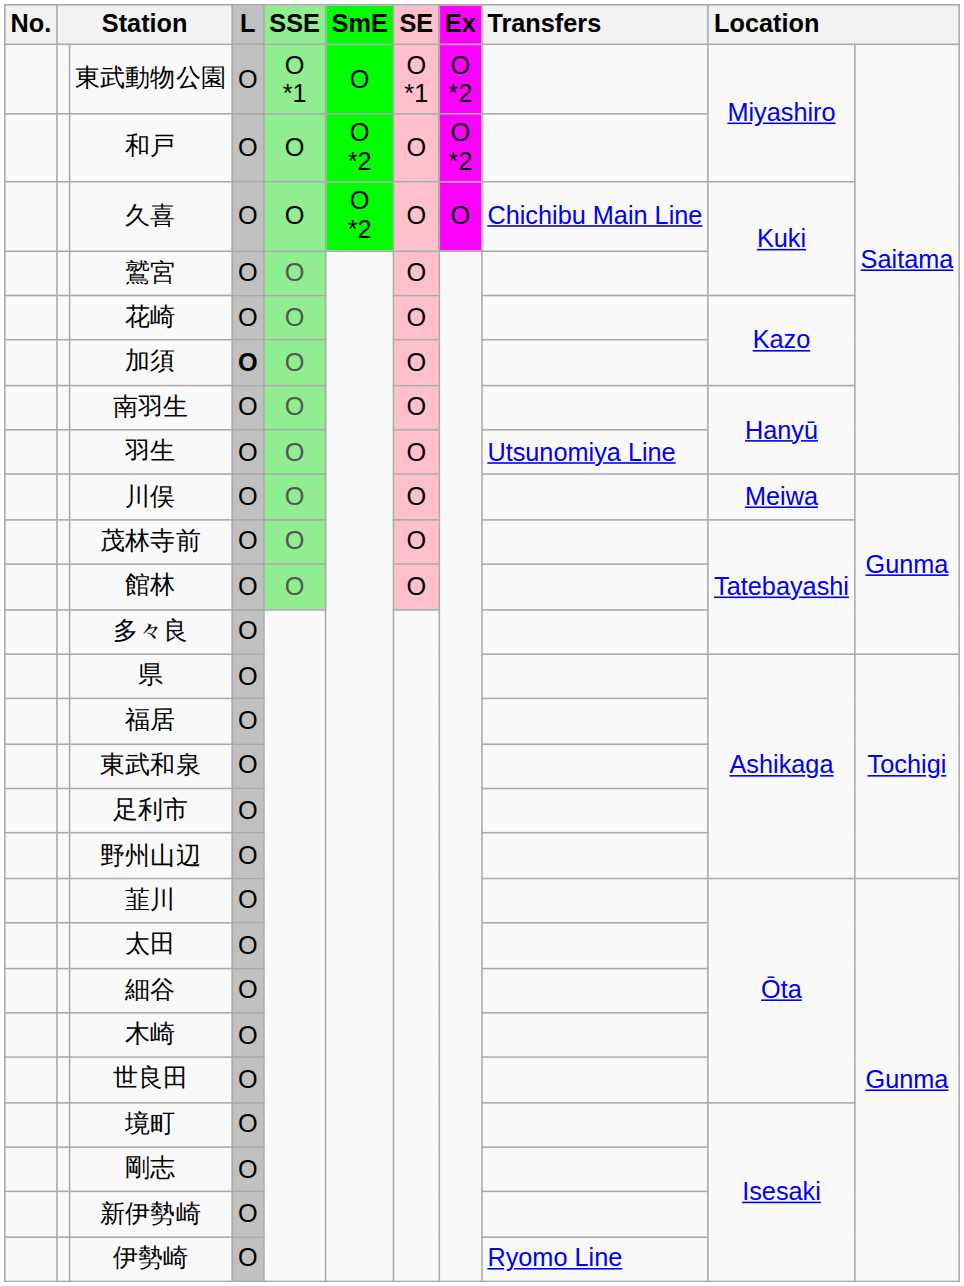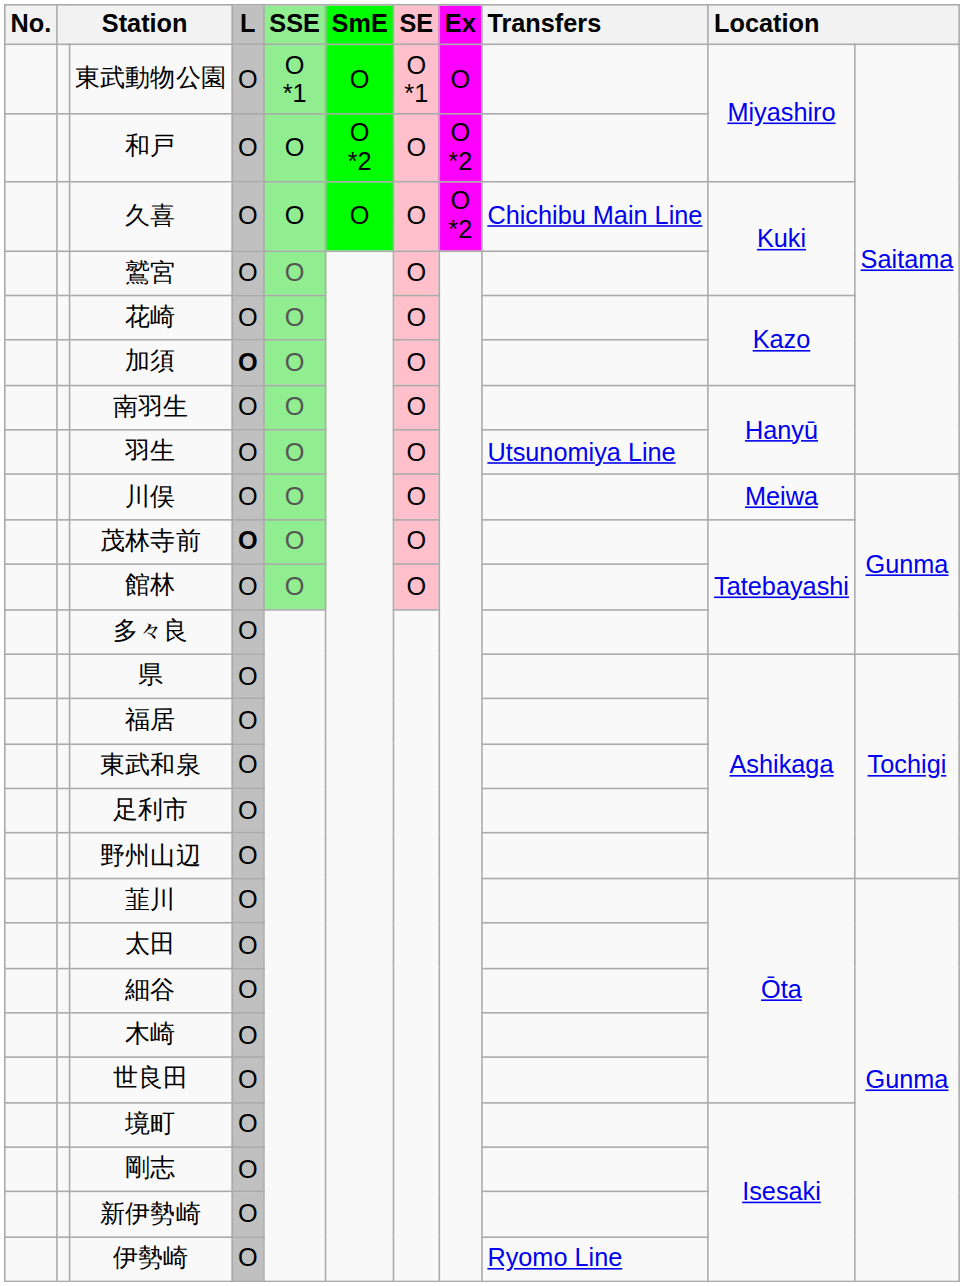東武動物公園 | Ex: O *2 -> O
久喜 | SmE: O *2 -> O
久喜 | Ex: O -> O *2
茂林寺前 | L: normal -> bold
